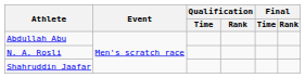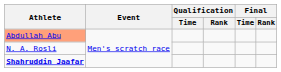Abdullah Abu | Athlete: no background -> lightsalmon background
Shahruddin Jaafar | Athlete: normal -> bold
